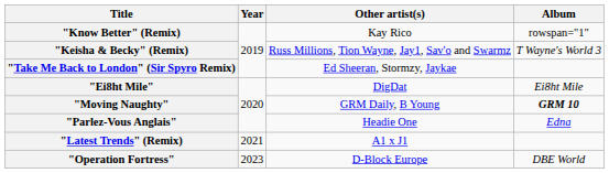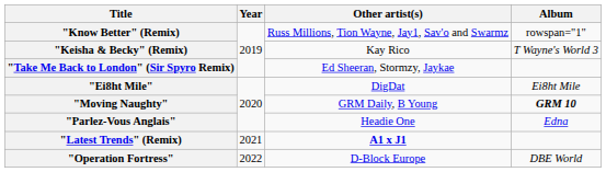"Know Better" (Remix) | Other artist(s): Kay Rico -> Russ Millions, Tion Wayne, Jay1, Sav'o and Swarmz
"Keisha & Becky" (Remix) | Other artist(s): Russ Millions, Tion Wayne, Jay1, Sav'o and Swarmz -> Kay Rico
"Latest Trends" (Remix) | Other artist(s): normal -> bold
"Operation Fortress" | Year: 2023 -> 2022
